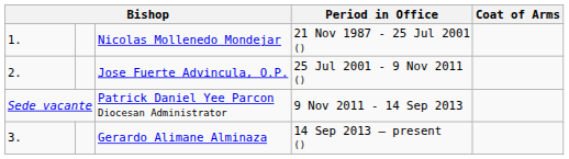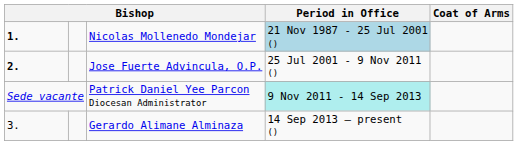Nicolas Mollenedo Mondejar | column 1: normal -> bold
Nicolas Mollenedo Mondejar | Period in Office: no background -> lightblue background
Jose Fuerte Advincula, O.P. | column 1: normal -> bold
Patrick Daniel Yee Parcon Diocesan Administrator | Period in Office: no background -> paleturquoise background
